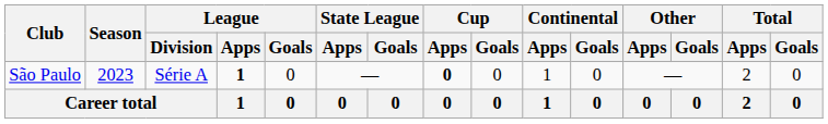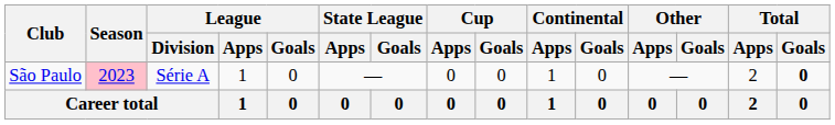São Paulo | Season: no background -> pink background
São Paulo | League / Apps: bold -> normal
São Paulo | Cup / Apps: bold -> normal
São Paulo | Total / Goals: normal -> bold
